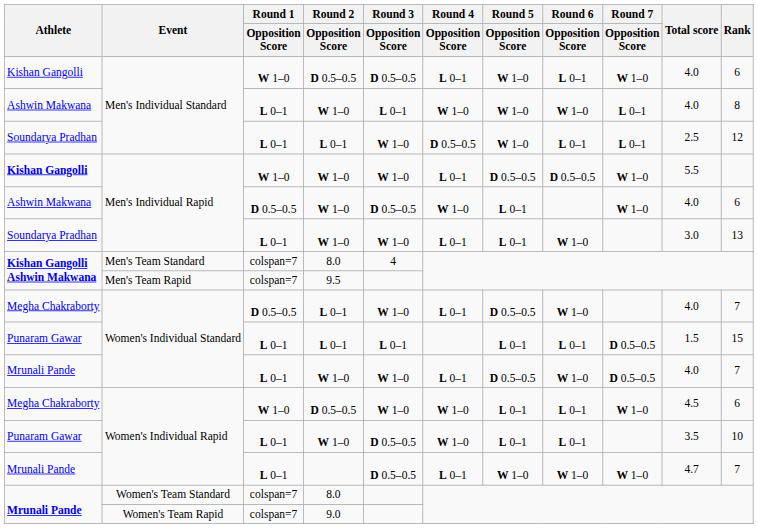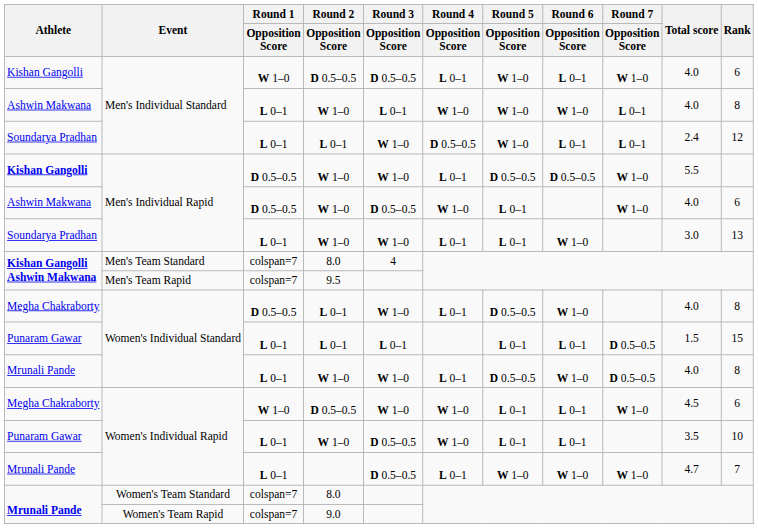Soundarya Pradhan / Men's Individual Standard | Total score: 2.5 -> 2.4
Kishan Gangolli / Men's Individual Rapid | Round 1 / Opposition Score: W 1–0 -> D 0.5–0.5
Megha Chakraborty / Women's Individual Standard | Rank: 7 -> 8
Mrunali Pande / Women's Individual Standard | Rank: 7 -> 8
